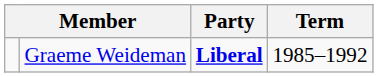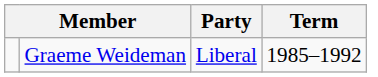Graeme Weideman | Party: bold -> normal
